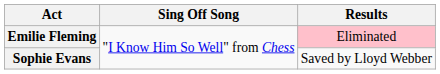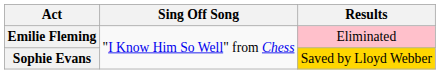Sophie Evans | Results: no background -> gold background
